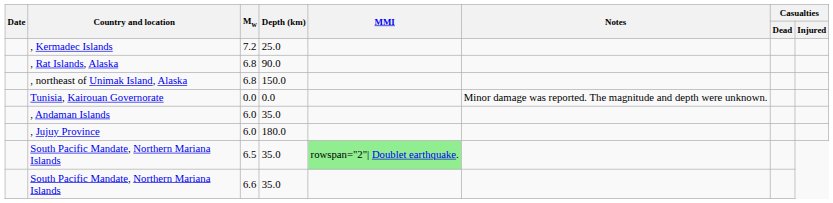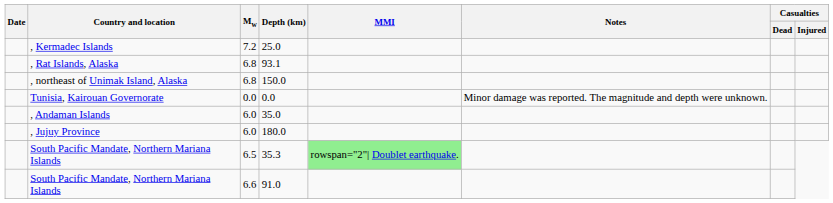, Rat Islands, Alaska | Depth (km): 90.0 -> 93.1
South Pacific Mandate, Northern Mariana Islands / 6.5 | Depth (km): 35.0 -> 35.3
South Pacific Mandate, Northern Mariana Islands / 6.6 | Depth (km): 35.0 -> 91.0
